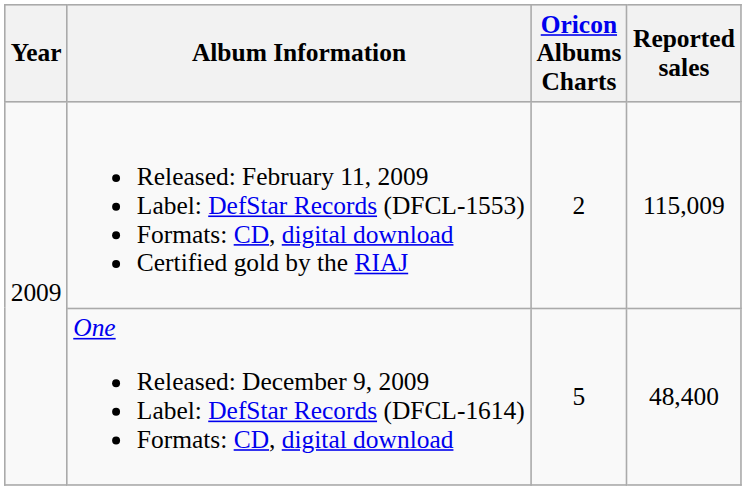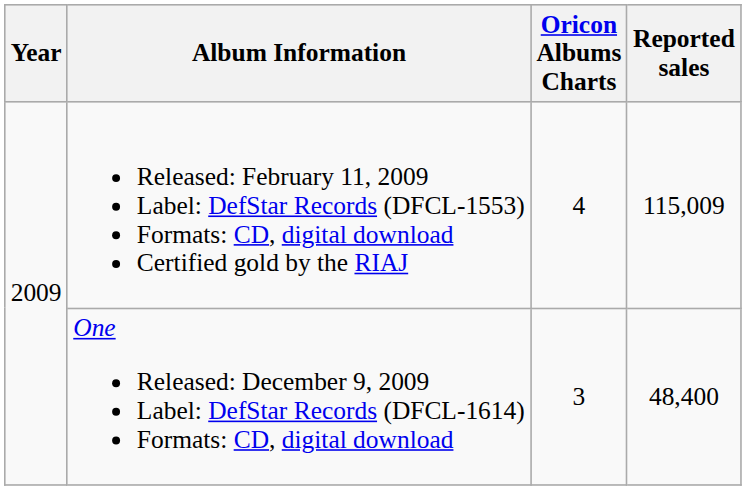row 2 | Oricon Albums Charts: 2 -> 4
row 3 | Oricon Albums Charts: 5 -> 3
